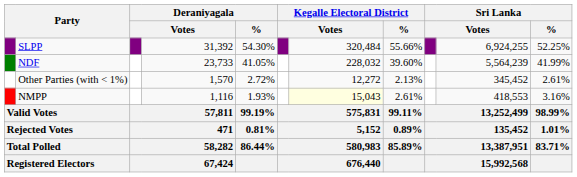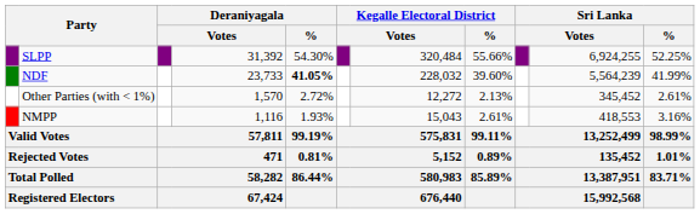NDF | Deraniyagala / %: normal -> bold
NMPP | column 7: lightyellow background -> no background
